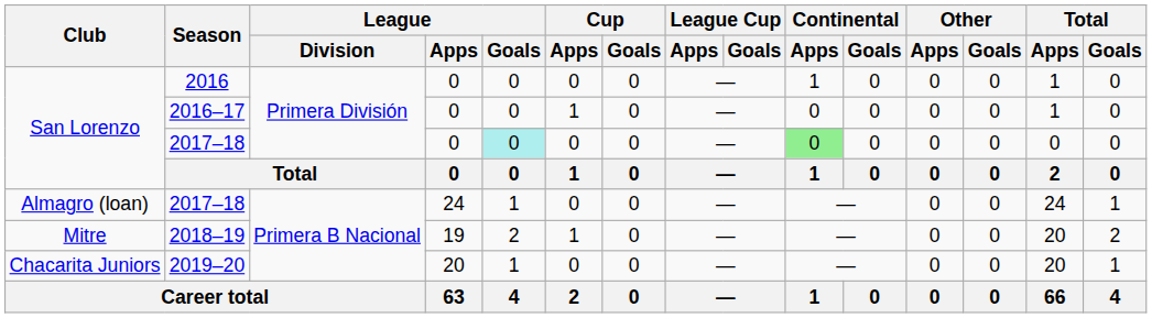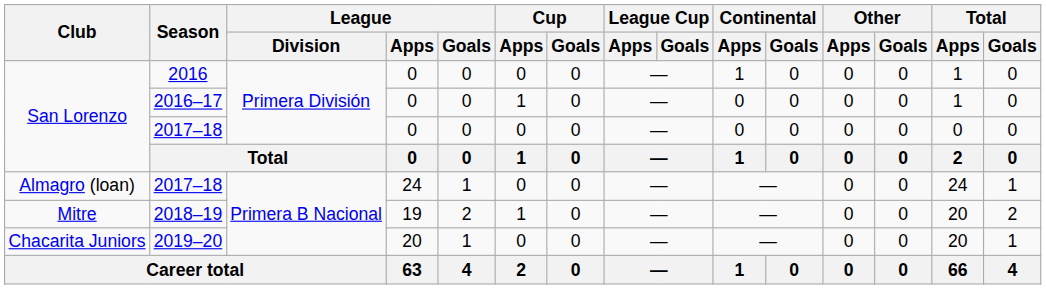San Lorenzo / 2017–18 | League / Goals: paleturquoise background -> no background
San Lorenzo / 2017–18 | Continental / Apps: lightgreen background -> no background
